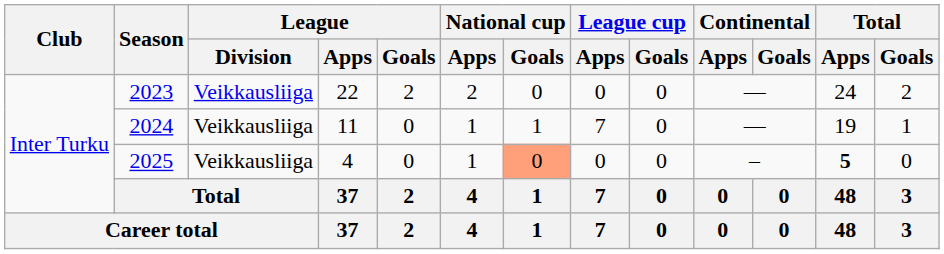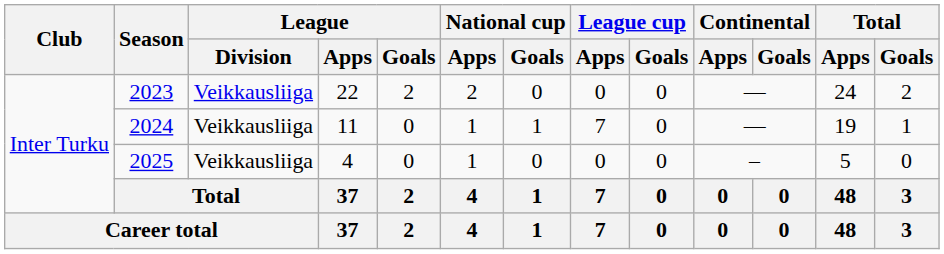2025 | National cup / Goals: lightsalmon background -> no background
2025 | Total / Apps: bold -> normal
